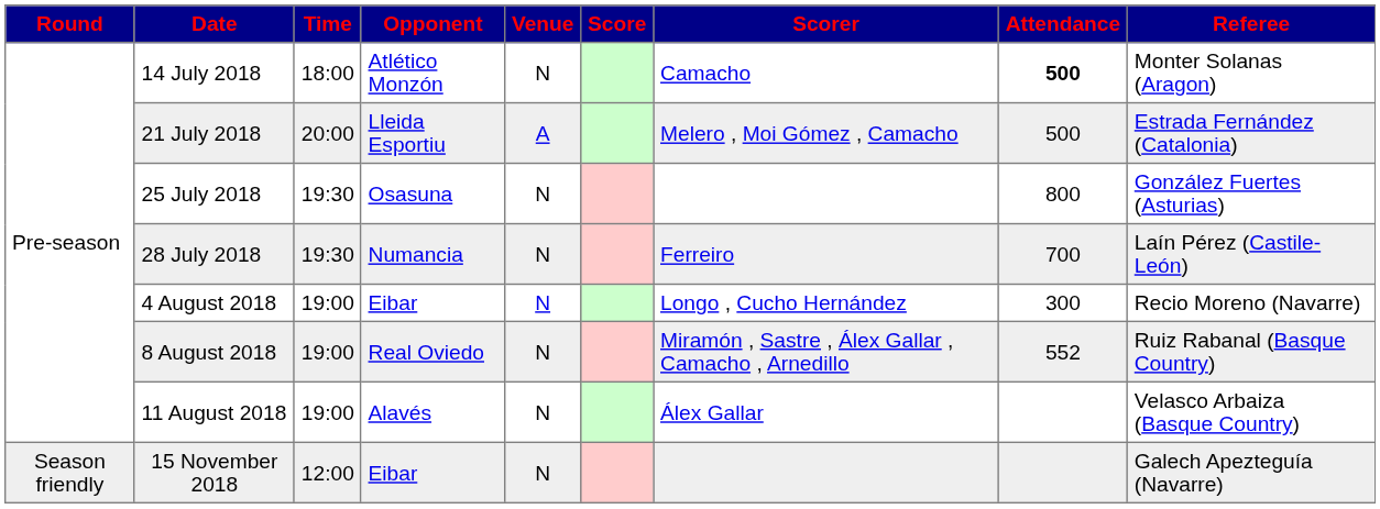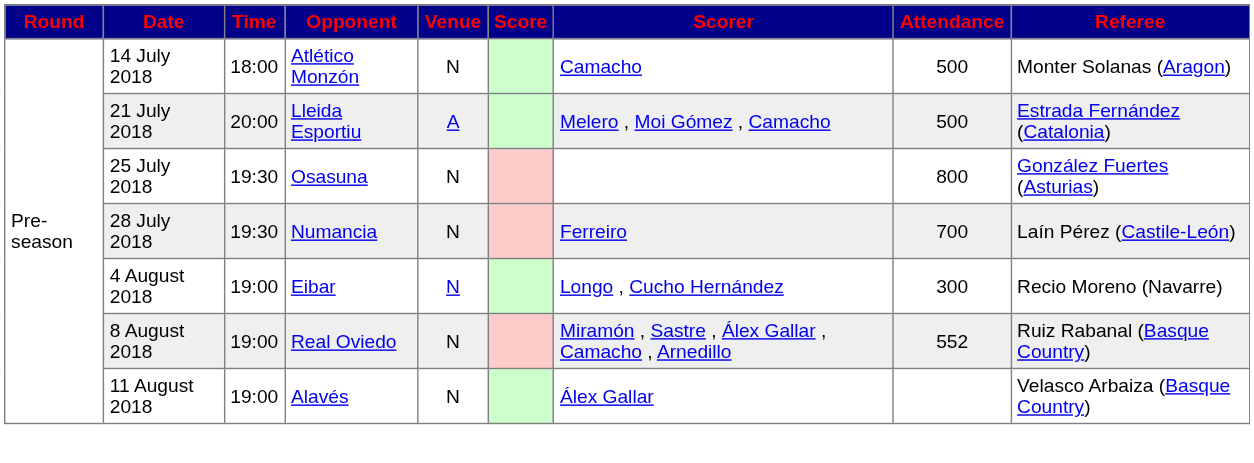14 July 2018 | Attendance: bold -> normal
- row: Season friendly | 15 November 2018 | 12:00 | Eibar | N | Galech Apezteguía (Navarre)
